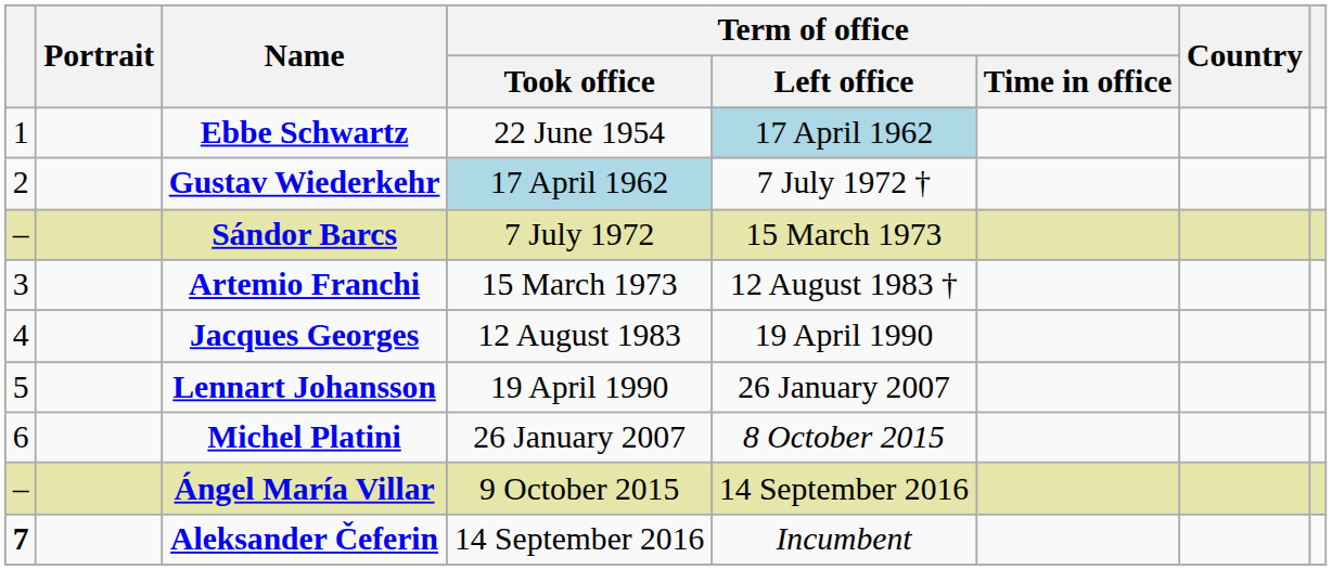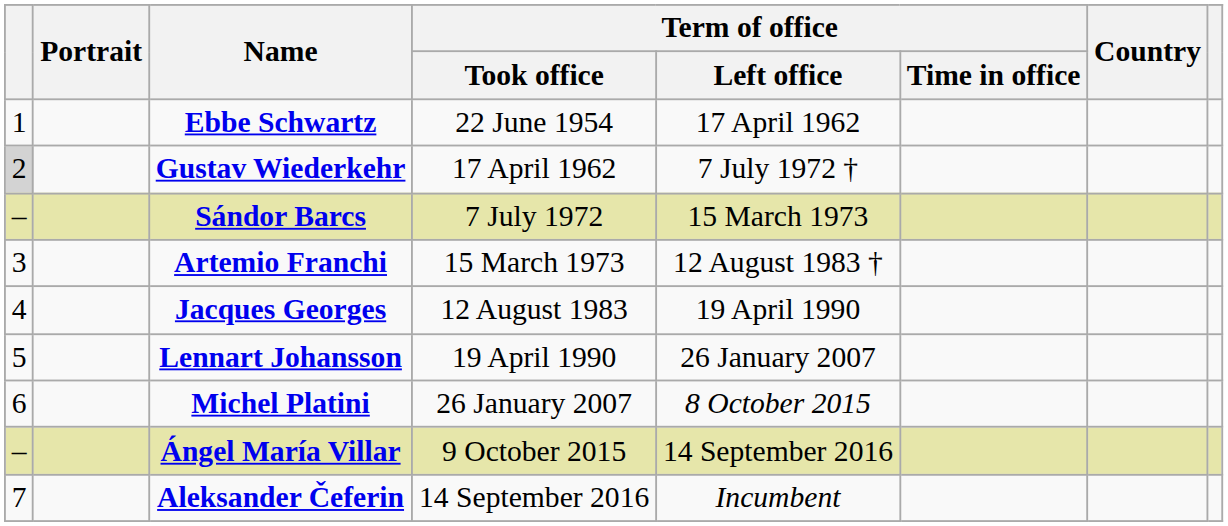Ebbe Schwartz | Term of office / Left office: lightblue background -> no background
Gustav Wiederkehr | column 1: no background -> lightgrey background
Gustav Wiederkehr | Term of office / Took office: lightblue background -> no background
Aleksander Čeferin | column 1: bold -> normal
